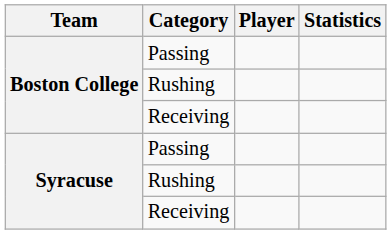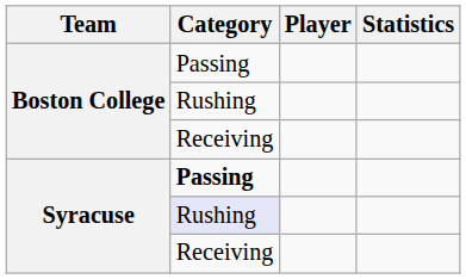Syracuse / Passing | Category: normal -> bold
Syracuse / Rushing | Category: no background -> lavender background
